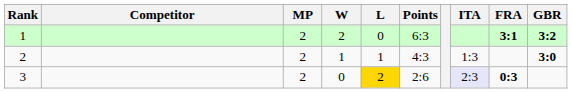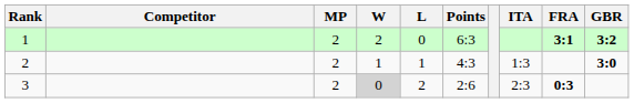3 | W: no background -> lightgrey background
3 | L: gold background -> no background
3 | ITA: lavender background -> no background
